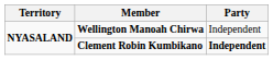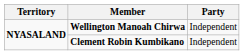Clement Robin Kumbikano | Party: bold -> normal
